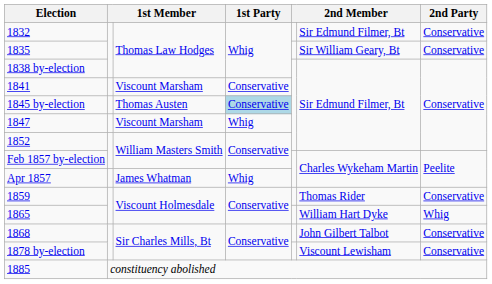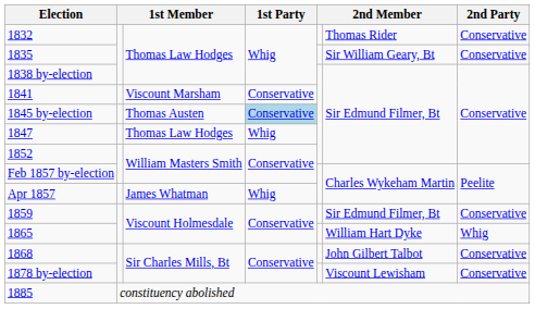1832 | column 6: Sir Edmund Filmer, Bt -> Thomas Rider
1847 | column 3: Viscount Marsham -> Thomas Law Hodges
1859 | column 6: Thomas Rider -> Sir Edmund Filmer, Bt
